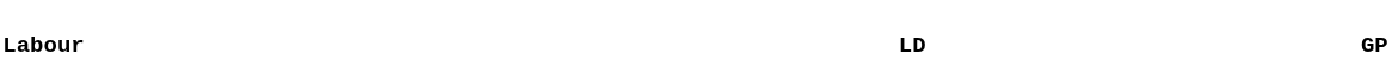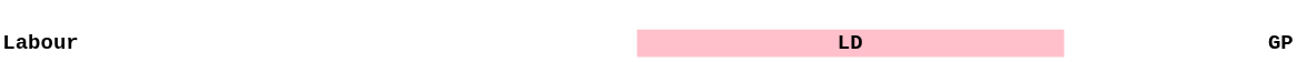Labour | column 2: no background -> pink background
